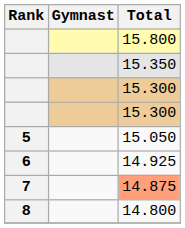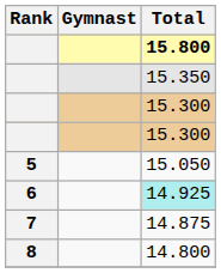15.800 | Total: normal -> bold
14.925 | Total: no background -> paleturquoise background
14.875 | Total: lightsalmon background -> no background
